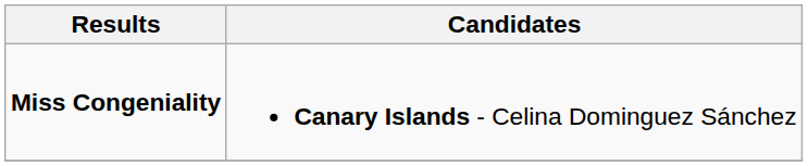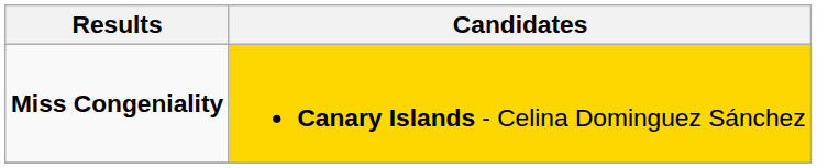Miss Congeniality | Candidates: no background -> gold background
